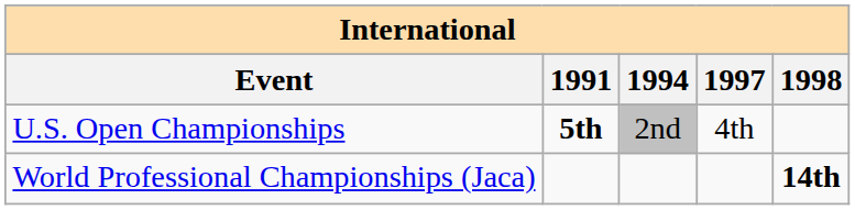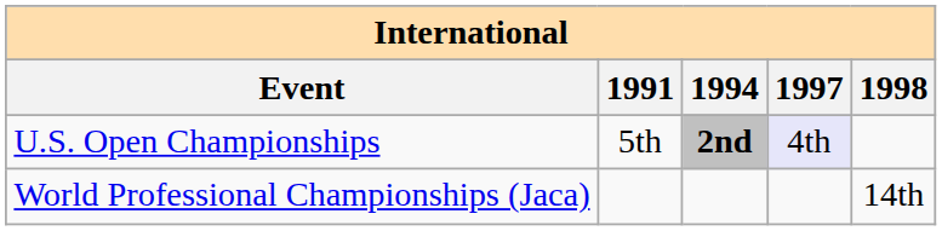U.S. Open Championships | 1991: bold -> normal
U.S. Open Championships | 1994: normal -> bold
U.S. Open Championships | 1997: no background -> lavender background
World Professional Championships (Jaca) | 1998: bold -> normal
